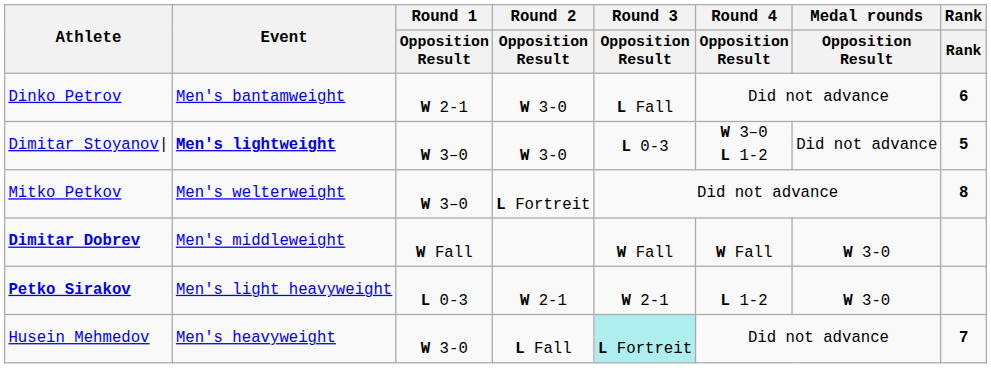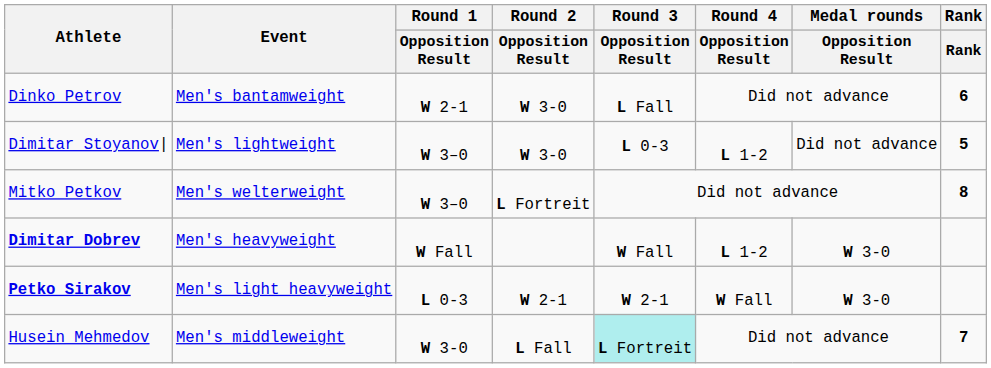Dimitar Stoyanov| | Event: bold -> normal
Dimitar Stoyanov| | Round 4 / Opposition Result: W 3–0 L 1-2 -> L 1-2
Dimitar Dobrev | Event: Men's middleweight -> Men's heavyweight
Dimitar Dobrev | Round 4 / Opposition Result: W Fall -> L 1-2
Petko Sirakov | Round 4 / Opposition Result: L 1-2 -> W Fall
Husein Mehmedov | Event: Men's heavyweight -> Men's middleweight
